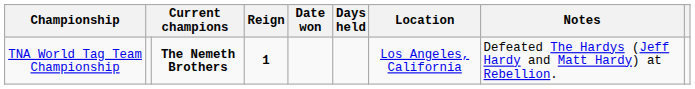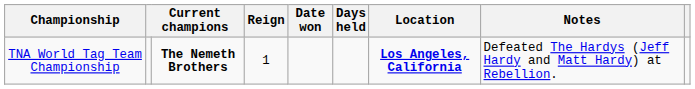TNA World Tag Team Championship | Reign: bold -> normal
TNA World Tag Team Championship | Location: normal -> bold
